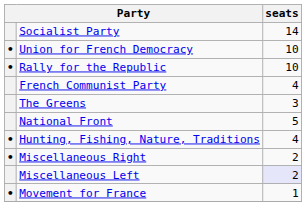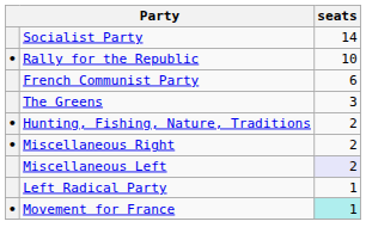- row: • | Union for French Democracy | 10
French Communist Party | seats: 4 -> 6
- row: National Front | 5
Hunting, Fishing, Nature, Traditions | seats: 4 -> 2
+ row: Left Radical Party | 1
Movement for France | seats: no background -> paleturquoise background
